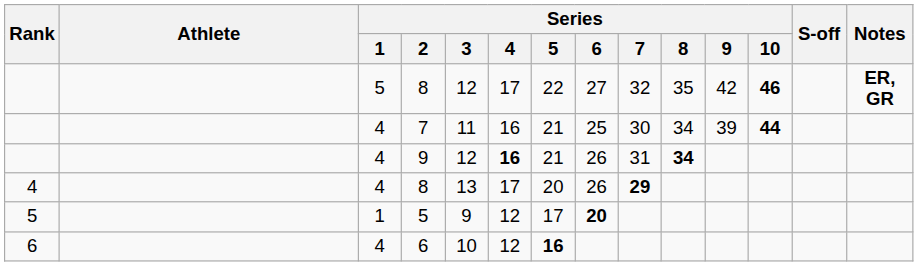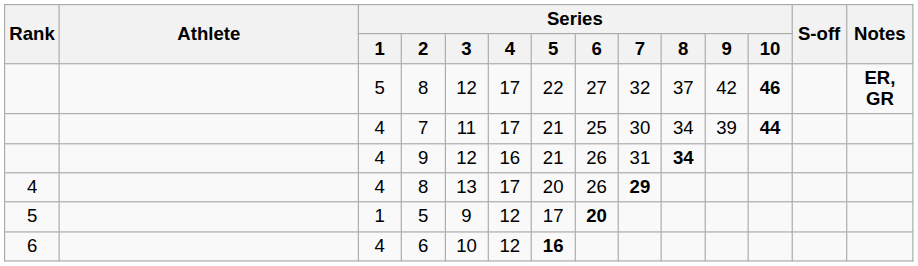row 3 | Series / 8: 35 -> 37
row 4 | Series / 4: 16 -> 17
row 5 | Series / 4: bold -> normal
